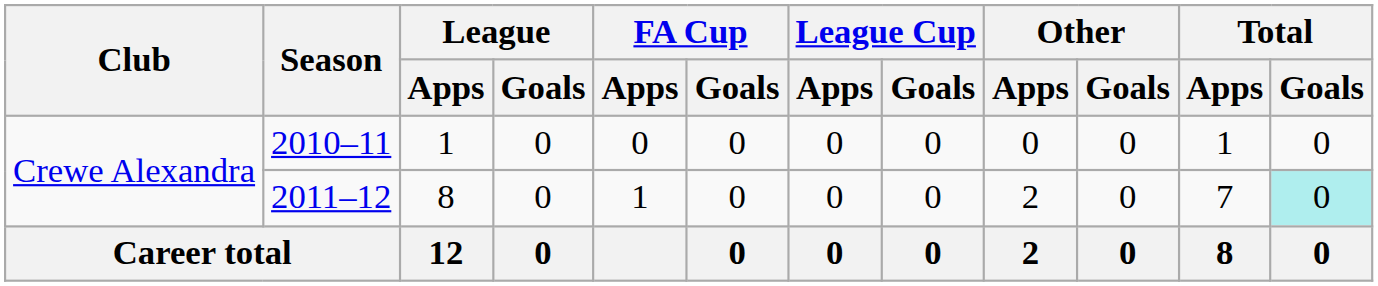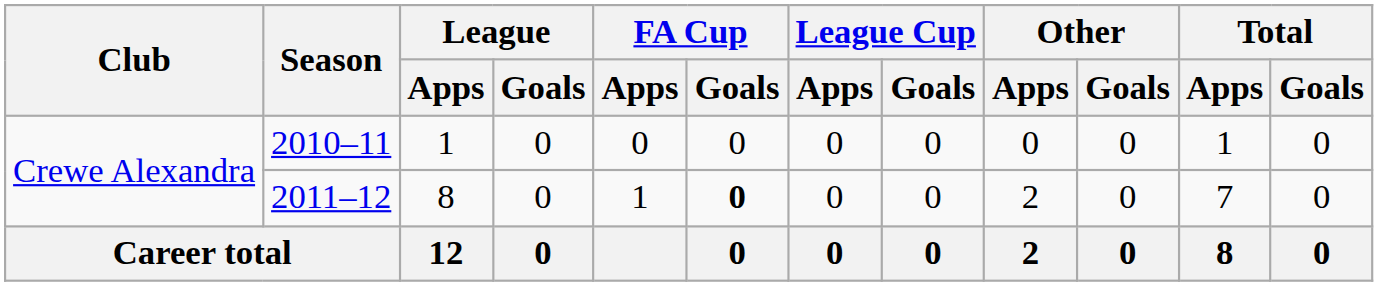2011–12 | FA Cup / Goals: normal -> bold
2011–12 | Total / Goals: paleturquoise background -> no background
